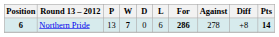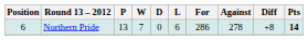Northern Pride | Position: bold -> normal
Northern Pride | W: bold -> normal
Northern Pride | For: bold -> normal
